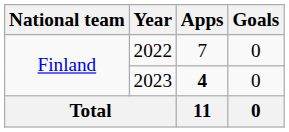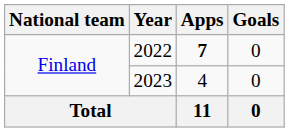2022 | Apps: normal -> bold
2023 | Apps: bold -> normal
